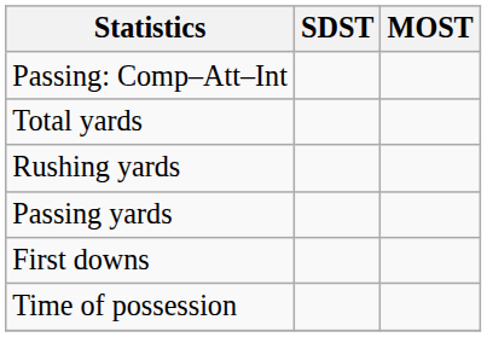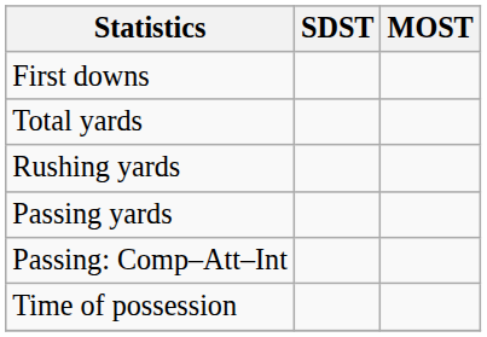rows swapped: First downs <-> Passing: Comp–Att–Int
